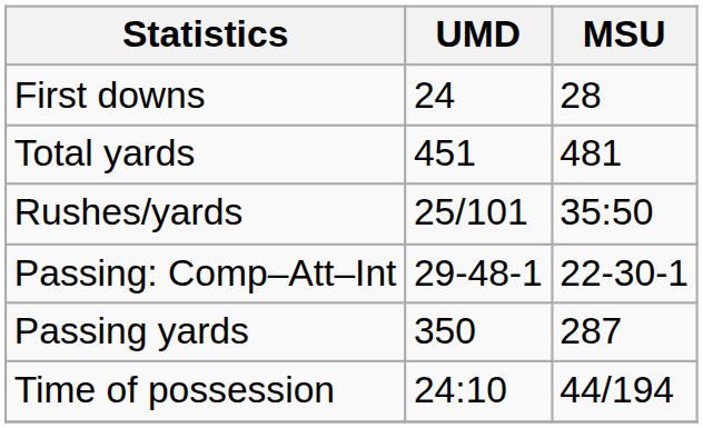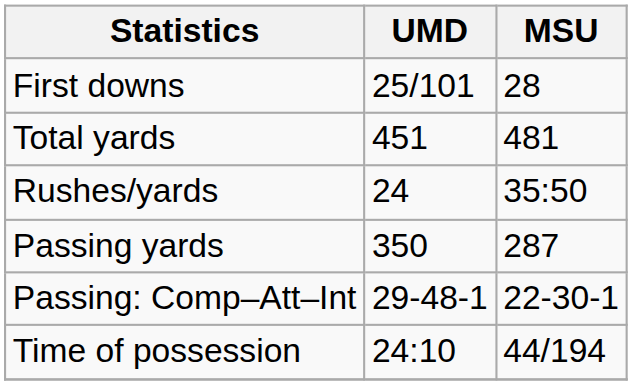First downs | UMD: 24 -> 25/101
Rushes/yards | UMD: 25/101 -> 24
rows swapped: Passing yards <-> Passing: Comp–Att–Int
